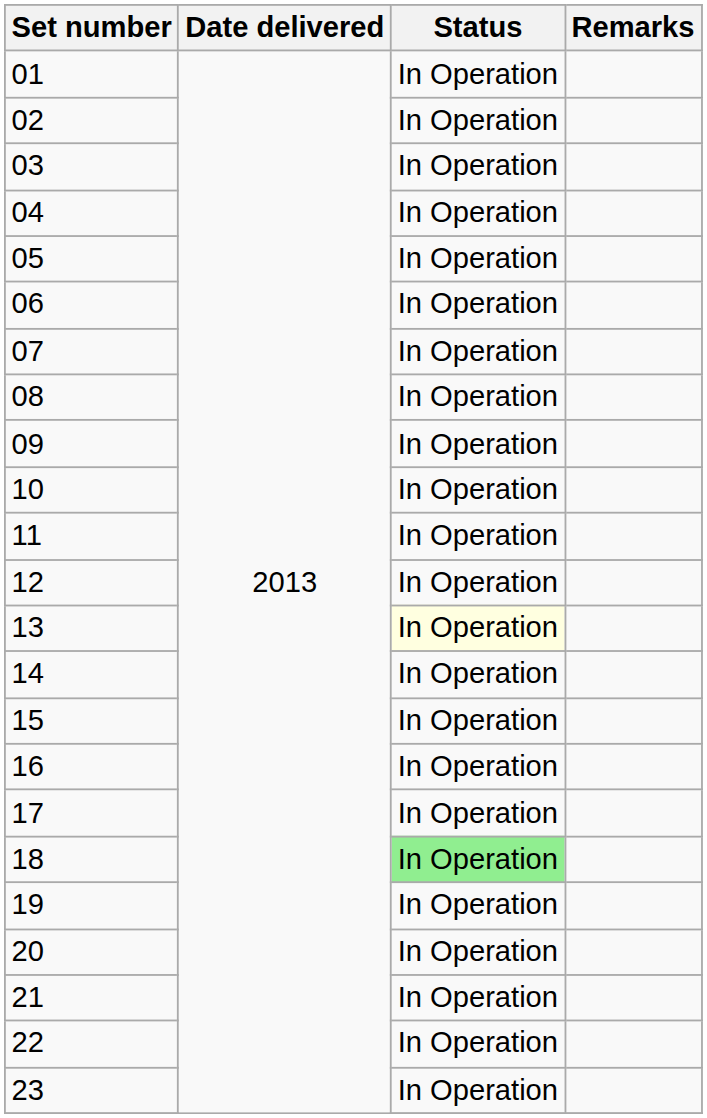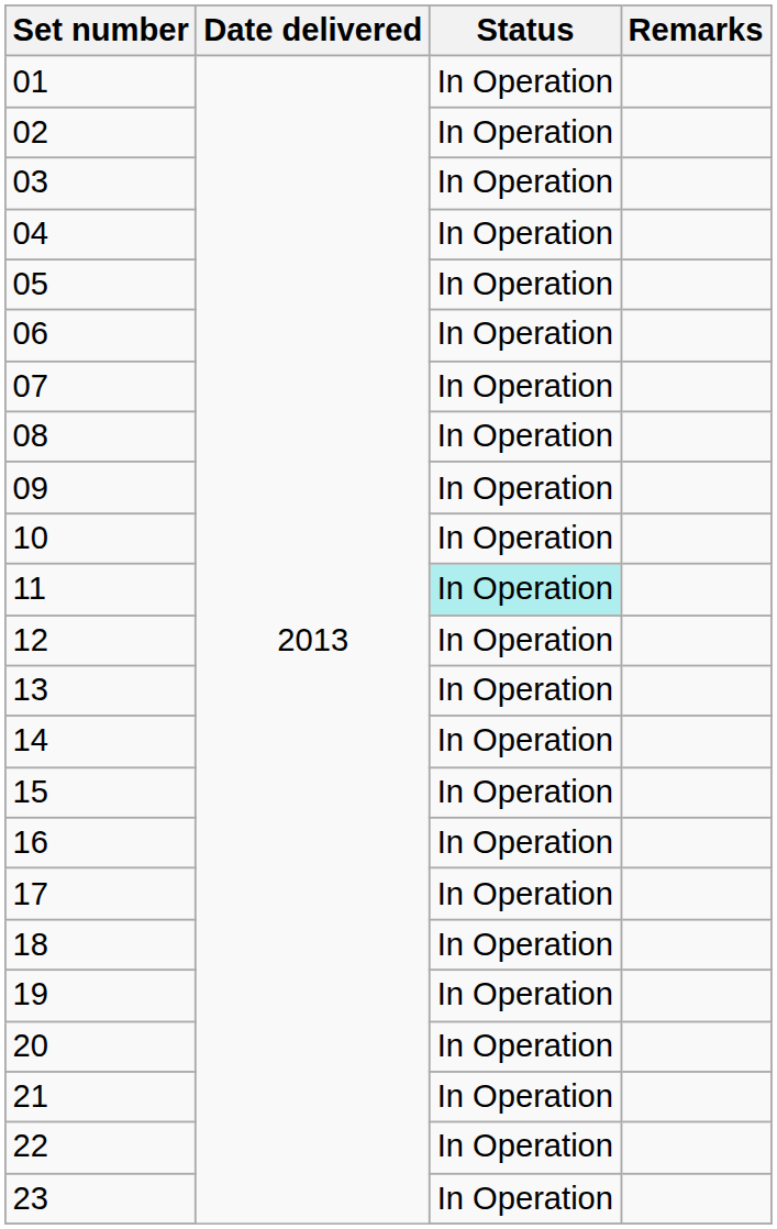11 | Status: no background -> paleturquoise background
13 | Status: lightyellow background -> no background
18 | Status: lightgreen background -> no background
